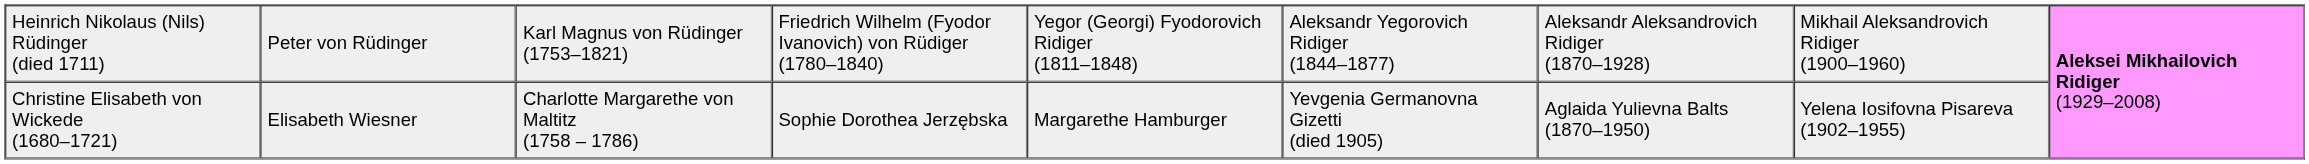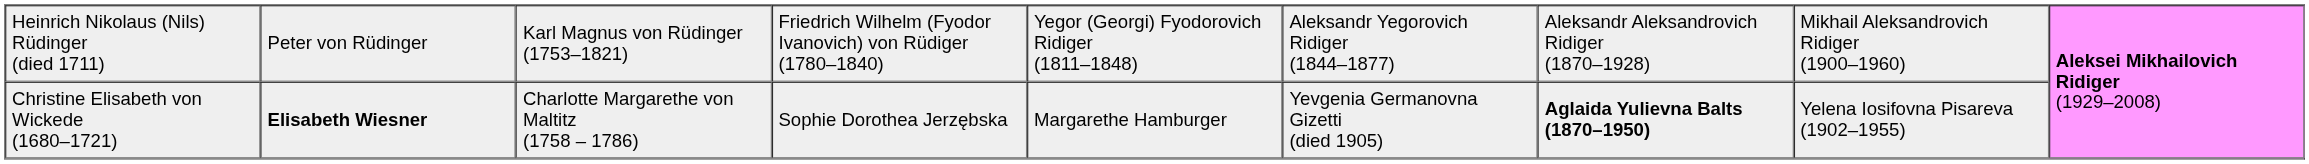Christine Elisabeth von Wickede (1680–1721) | column 2: normal -> bold
Christine Elisabeth von Wickede (1680–1721) | column 7: normal -> bold
